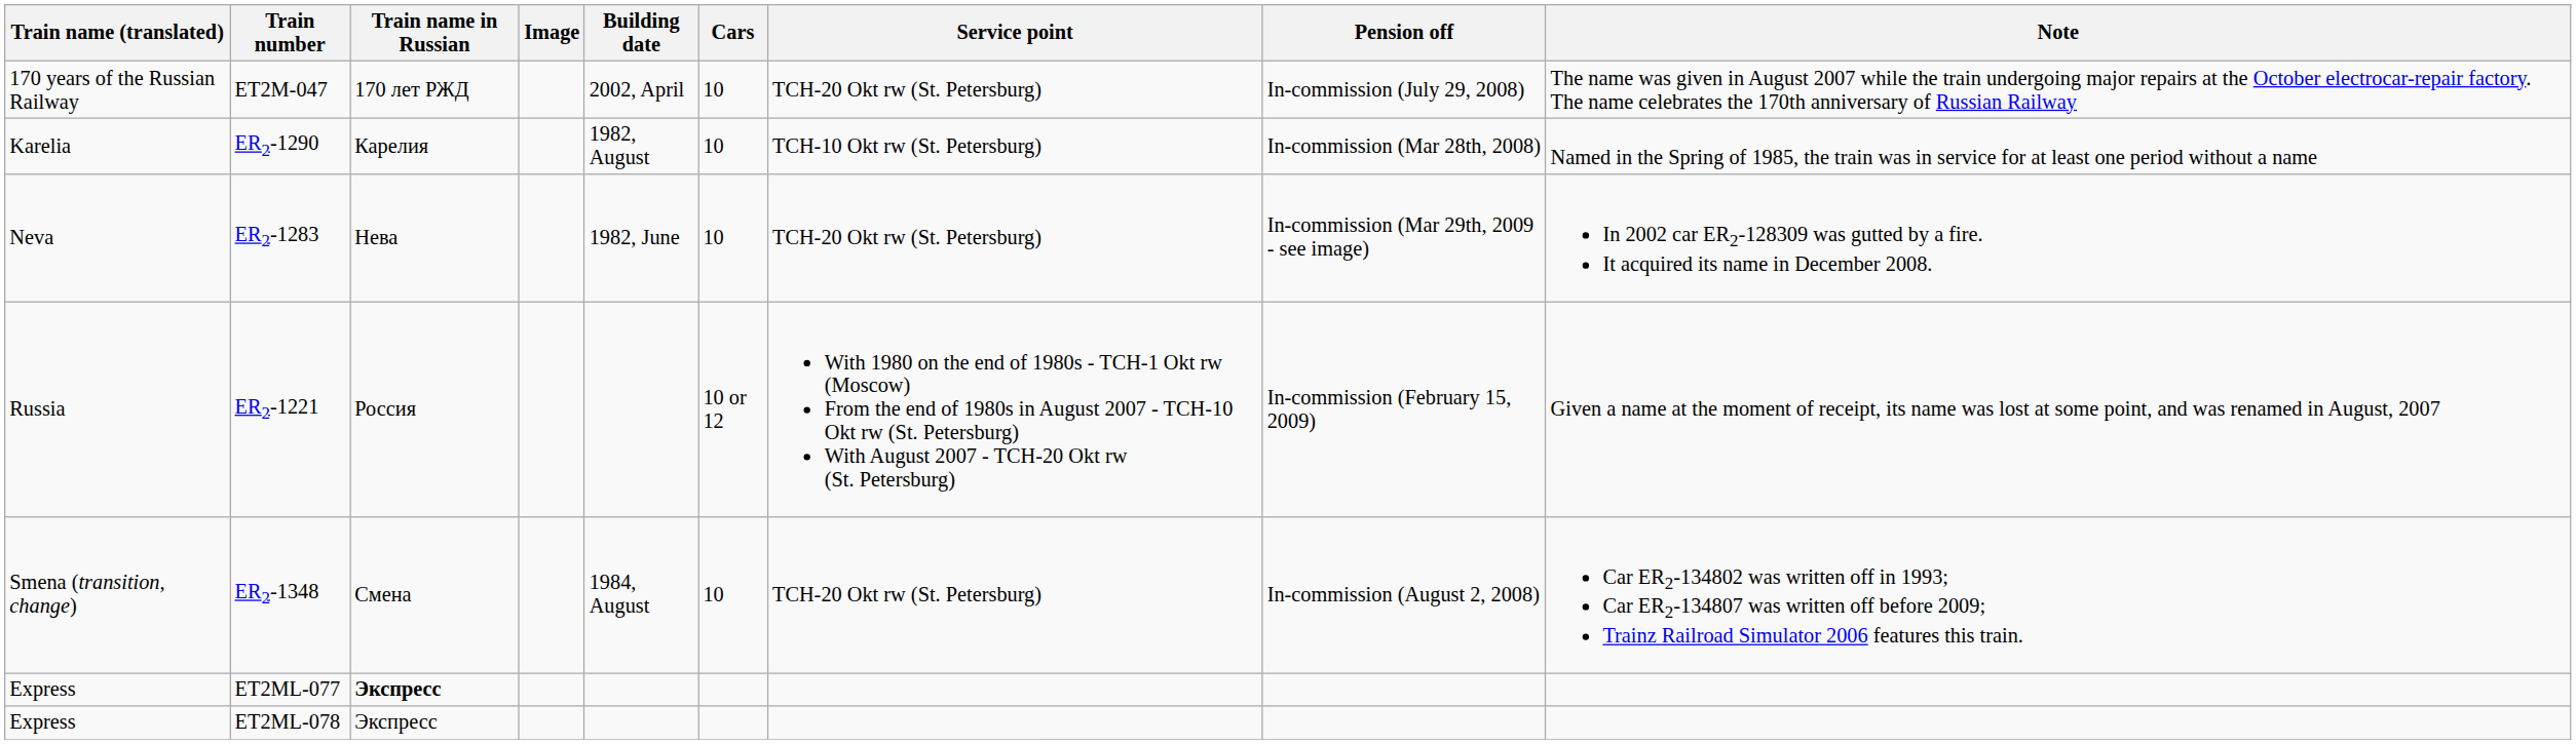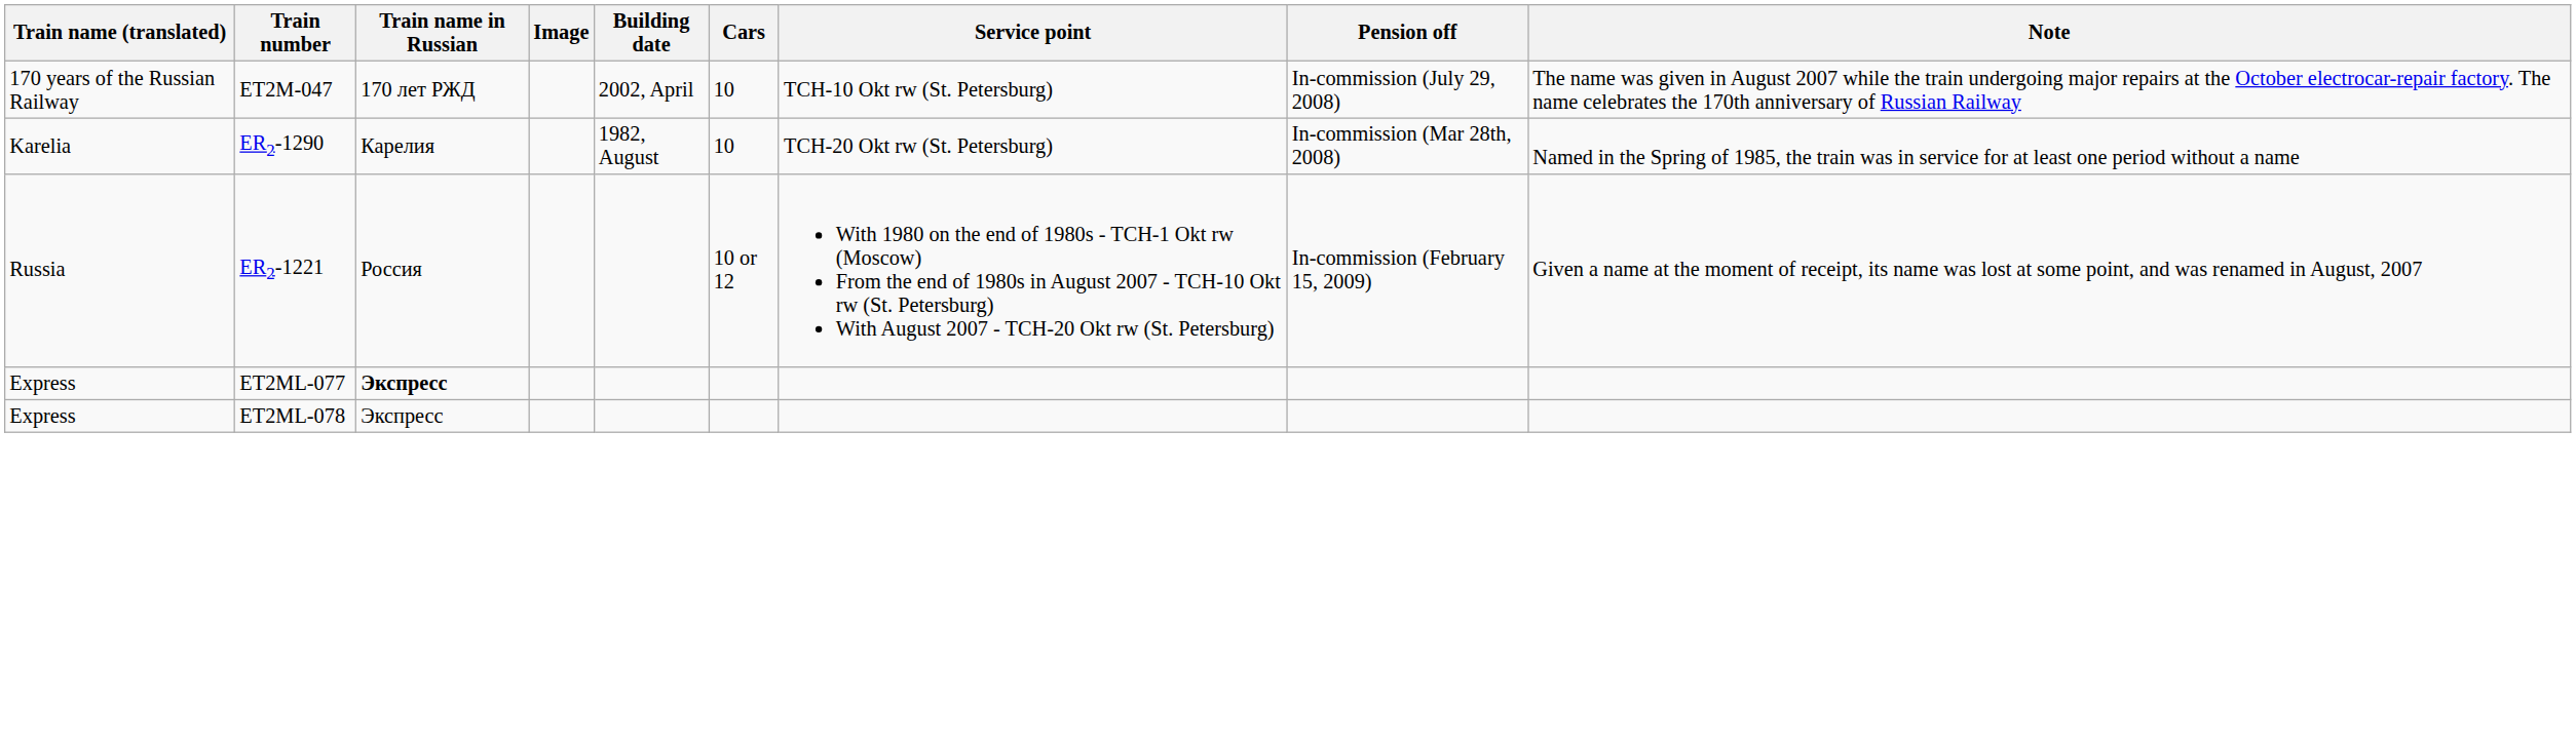ET2M-047 | Service point: TCH-20 Okt rw (St. Petersburg) -> TCH-10 Okt rw (St. Petersburg)
ER2-1290 | Service point: TCH-10 Okt rw (St. Petersburg) -> TCH-20 Okt rw (St. Petersburg)
- row: Neva | ER2-1283 | Нева | 1982, June | 10 | TCH-20 Okt rw (St. Petersburg) | In-commission (Mar 29th, 2009 - see image) | In 2002 car ER2-128309 was gutted by a fire. It acquired its name in December 2008.
- row: Smena (transition, сhange) | ER2-1348 | Смена | 1984, August | 10 | TCH-20 Okt rw (St. Petersburg) | In-commission (August 2, 2008) | Car ER2-134802 was written off in 1993; Car ER2-134807 was written off before 2009; Trainz Railroad Simulator 2006 features this train.
